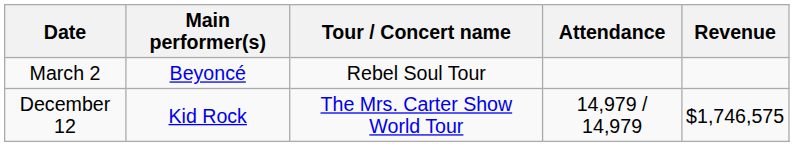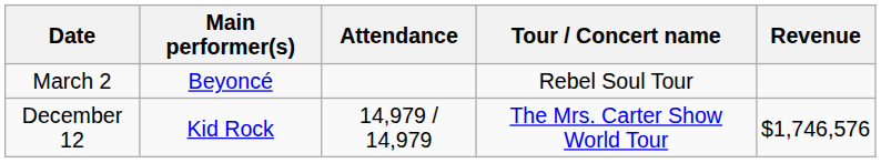columns swapped: Tour / Concert name <-> Attendance
December 12 | Revenue: $1,746,575 -> $1,746,576
